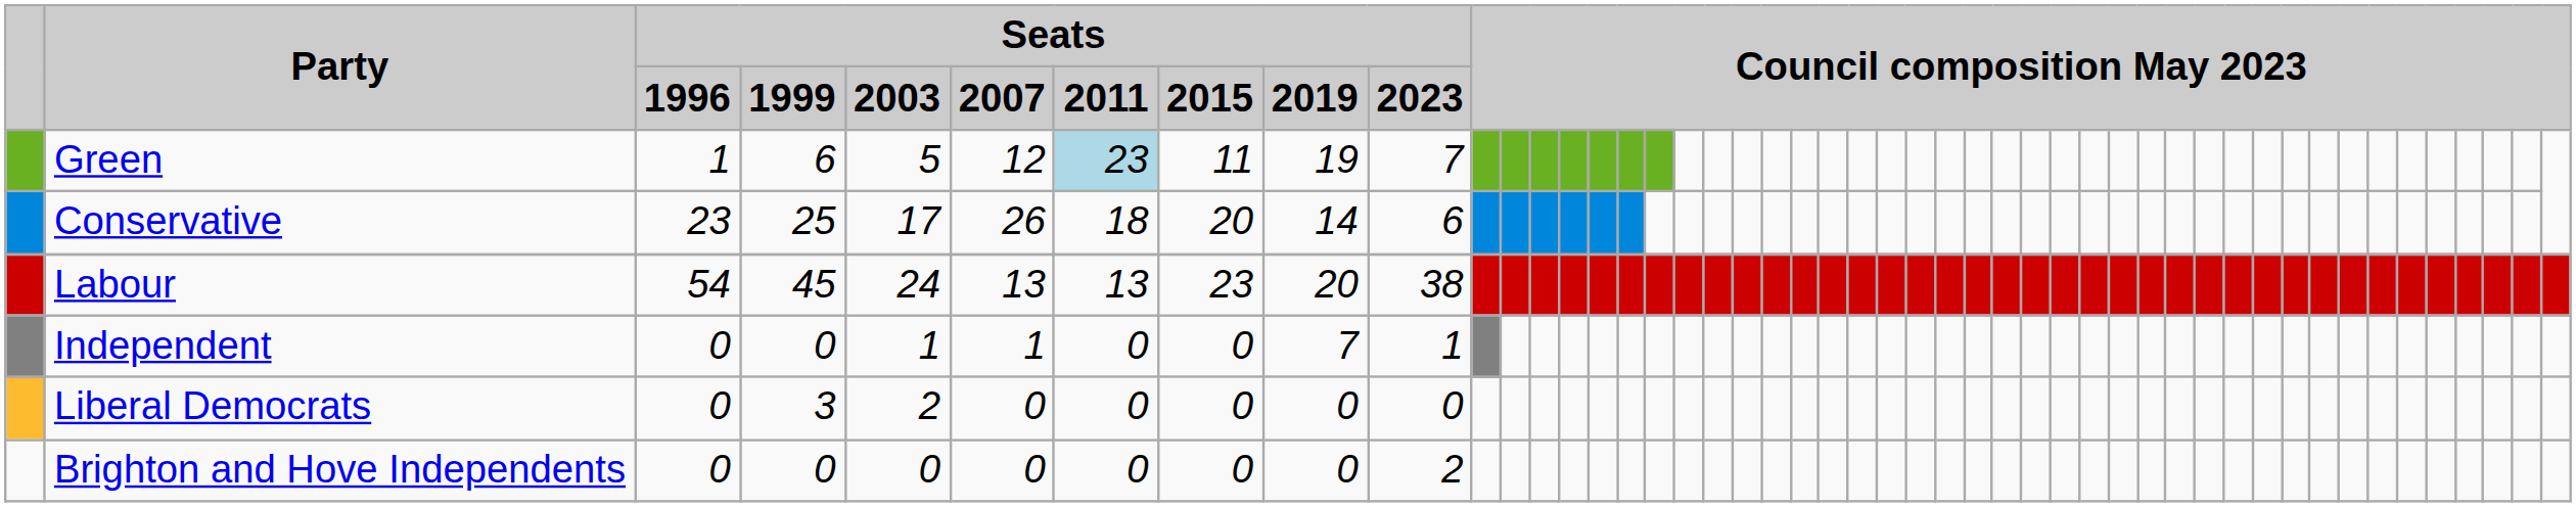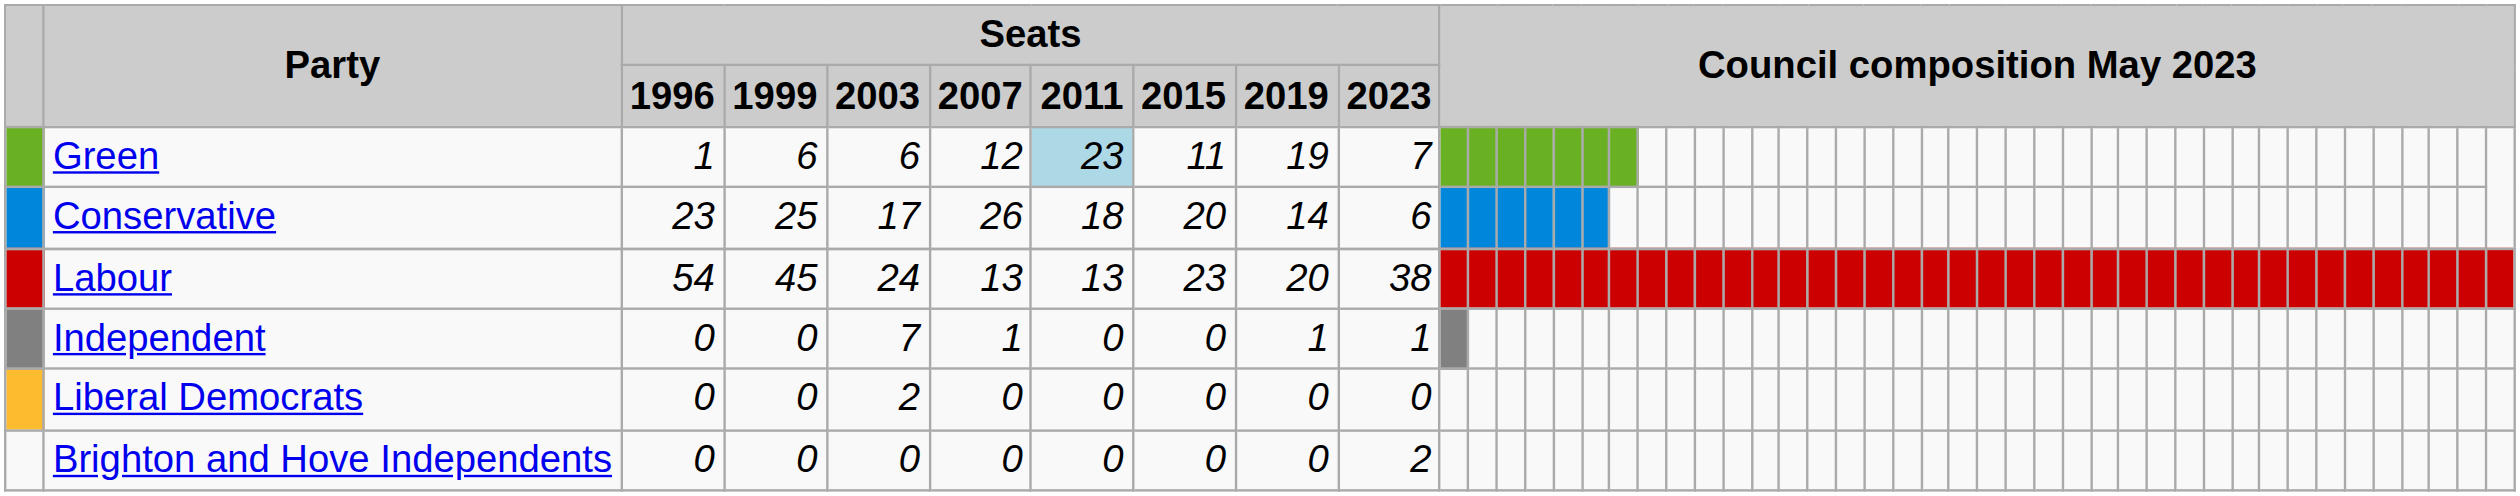Green | Seats / 2003: 5 -> 6
Independent | Seats / 2003: 1 -> 7
Independent | Seats / 2019: 7 -> 1
Liberal Democrats | Seats / 1999: 3 -> 0
